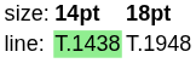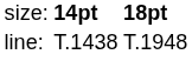line: | column 2: lightgreen background -> no background
